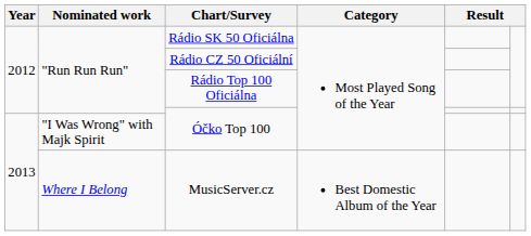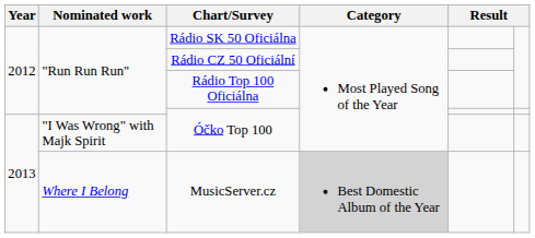MusicServer.cz | Category: no background -> lightgrey background
